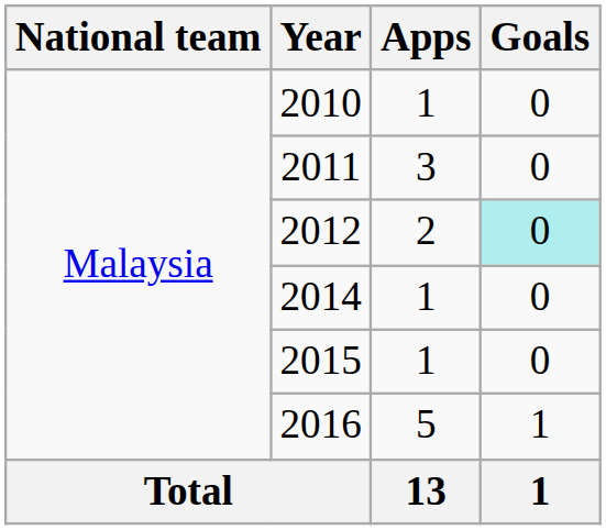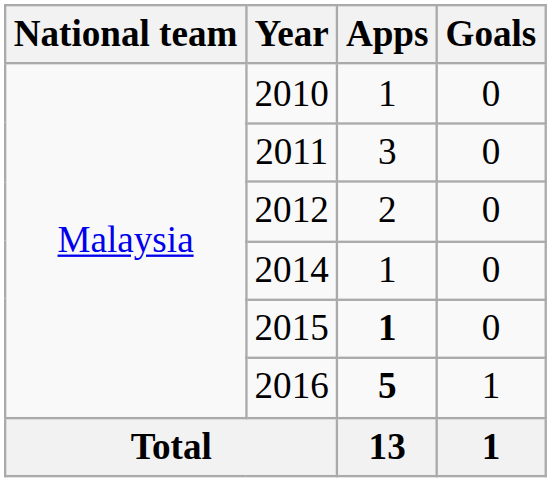2012 | Goals: paleturquoise background -> no background
2015 | Apps: normal -> bold
2016 | Apps: normal -> bold
